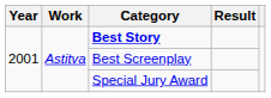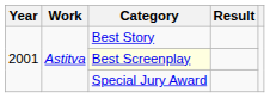Best Story | Category: bold -> normal
Best Screenplay | Category: no background -> lightyellow background
